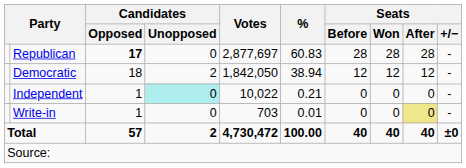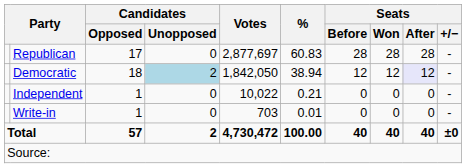Republican | Candidates / Opposed: bold -> normal
Democratic | Candidates / Unopposed: no background -> lightblue background
Democratic | Seats / After: no background -> lavender background
Independent | Candidates / Unopposed: paleturquoise background -> no background
Write-in | Seats / After: khaki background -> no background
